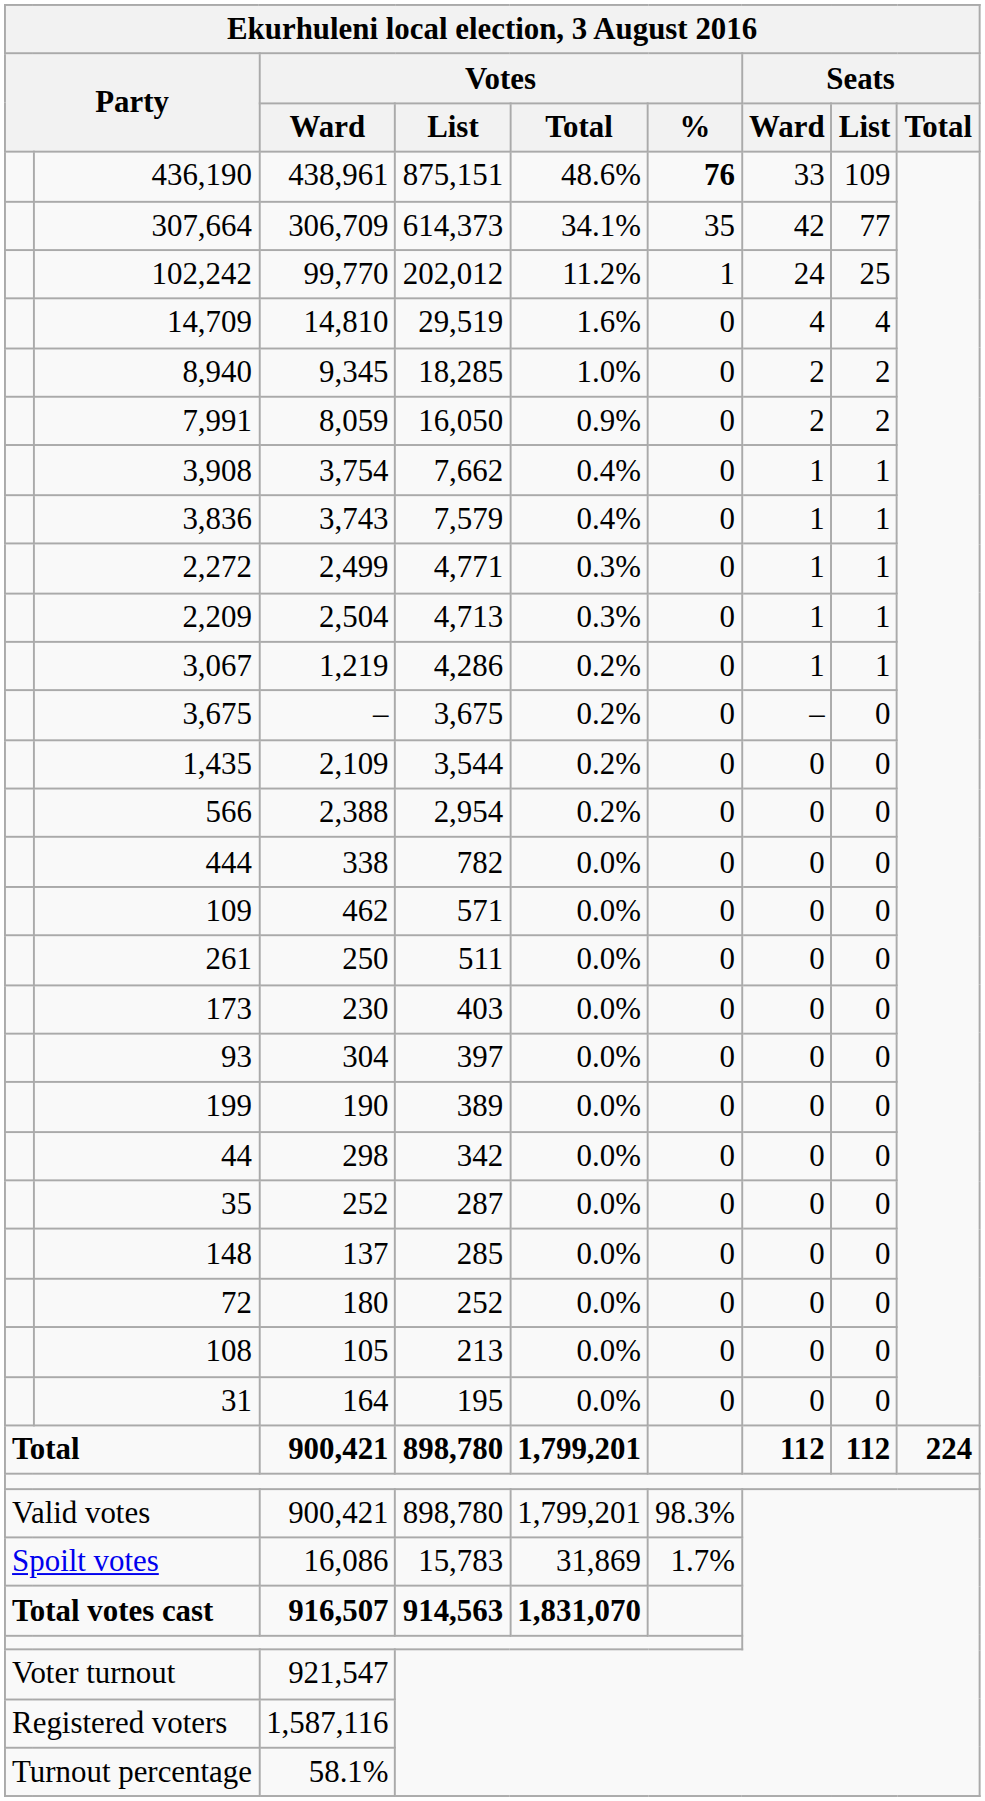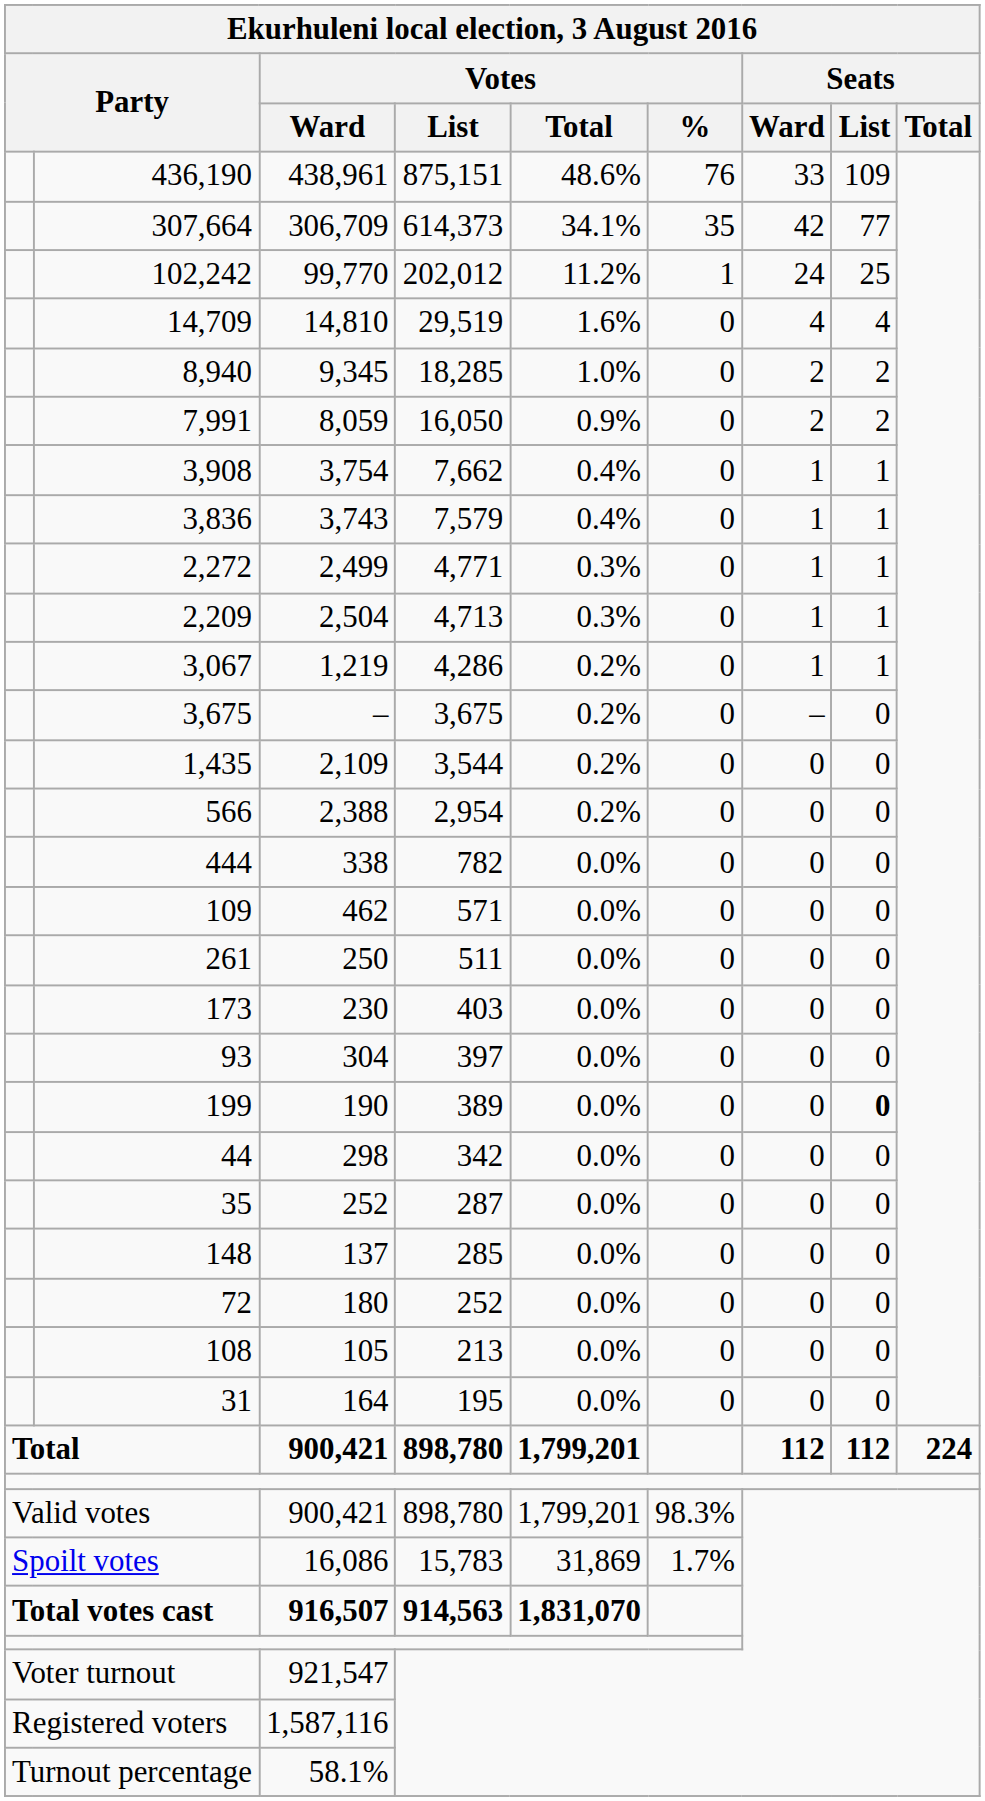436,190 | Votes / %: bold -> normal
199 | Seats / List: normal -> bold
